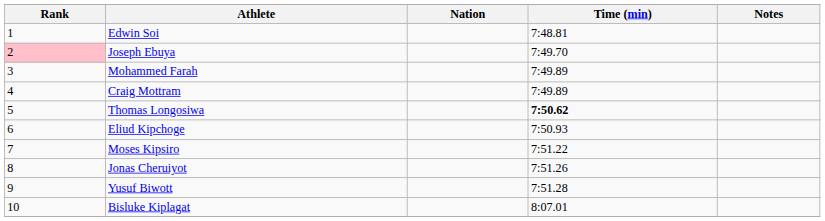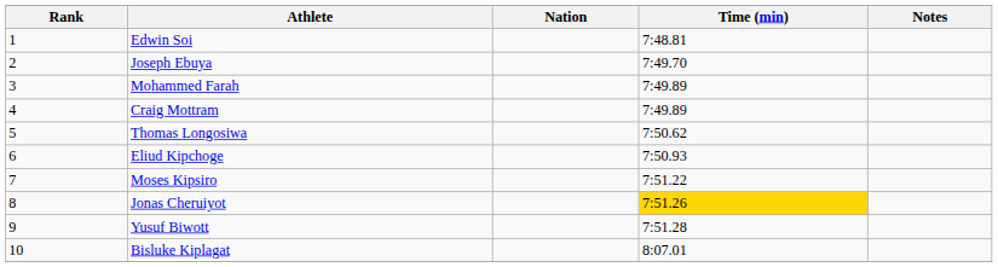Joseph Ebuya | Rank: pink background -> no background
Thomas Longosiwa | Time (min): bold -> normal
Jonas Cheruiyot | Time (min): no background -> gold background
